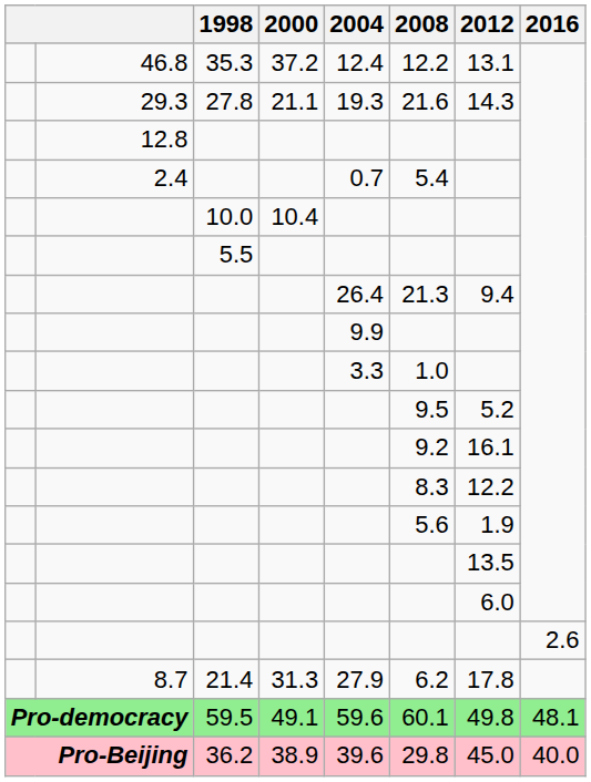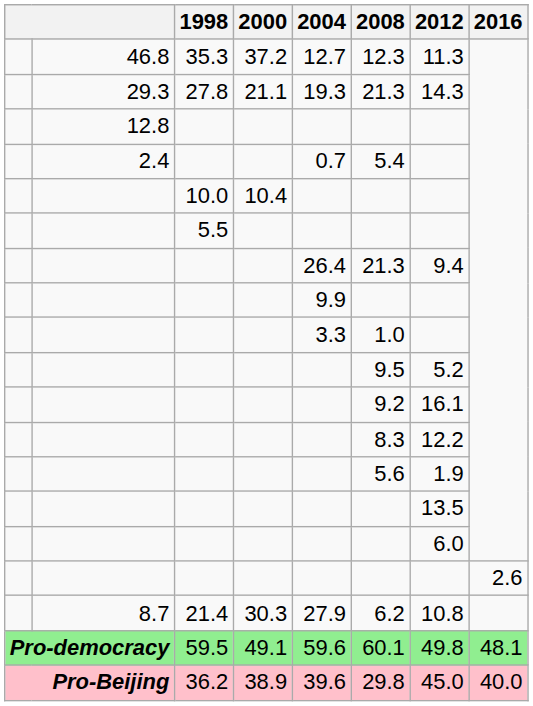46.8 | 2004: 12.4 -> 12.7
46.8 | 2008: 12.2 -> 12.3
46.8 | 2012: 13.1 -> 11.3
29.3 | 2008: 21.6 -> 21.3
8.7 | 2000: 31.3 -> 30.3
8.7 | 2012: 17.8 -> 10.8
